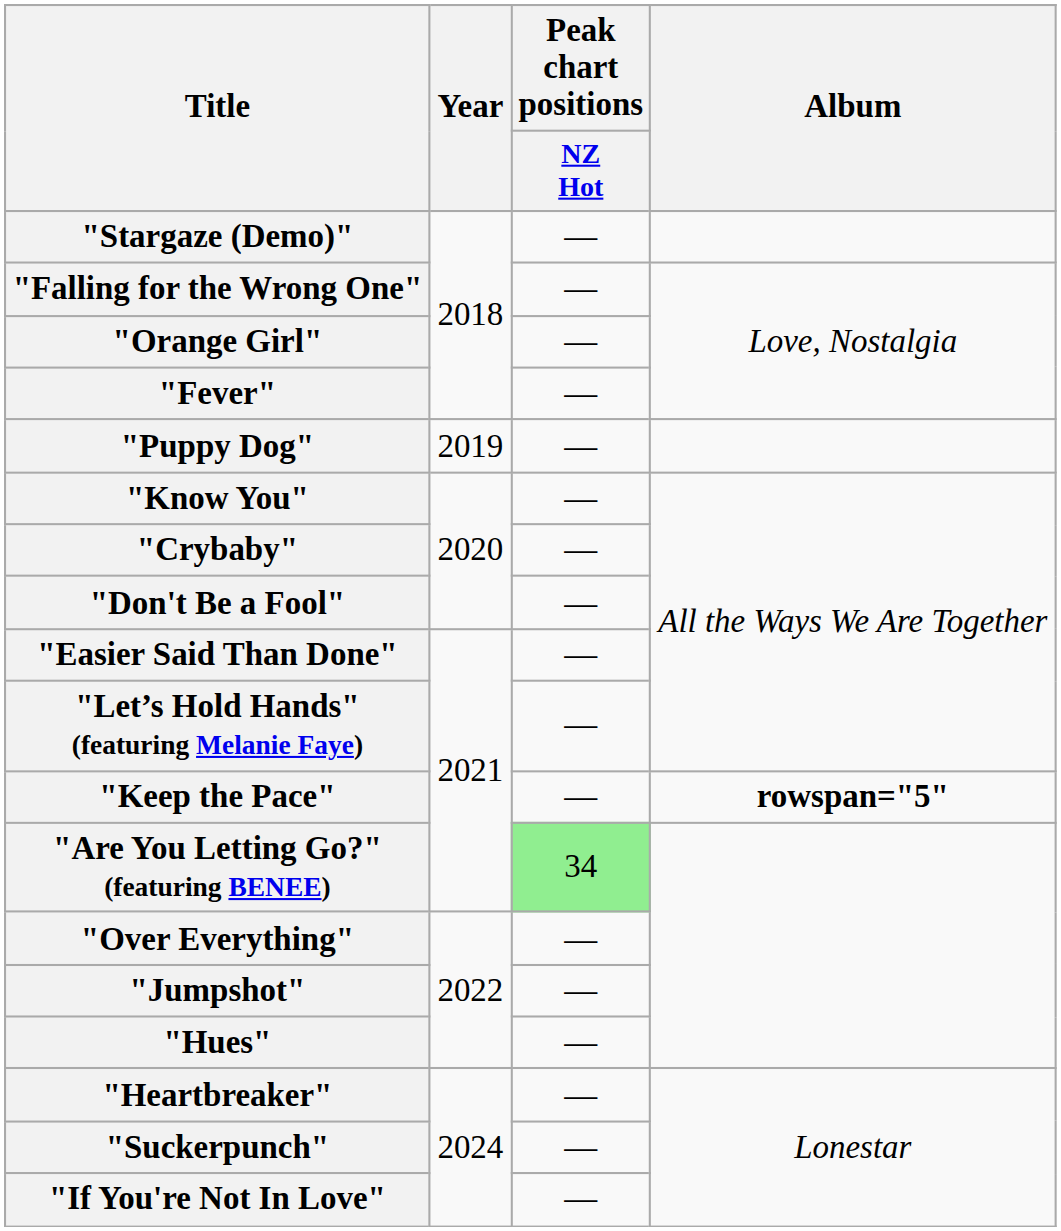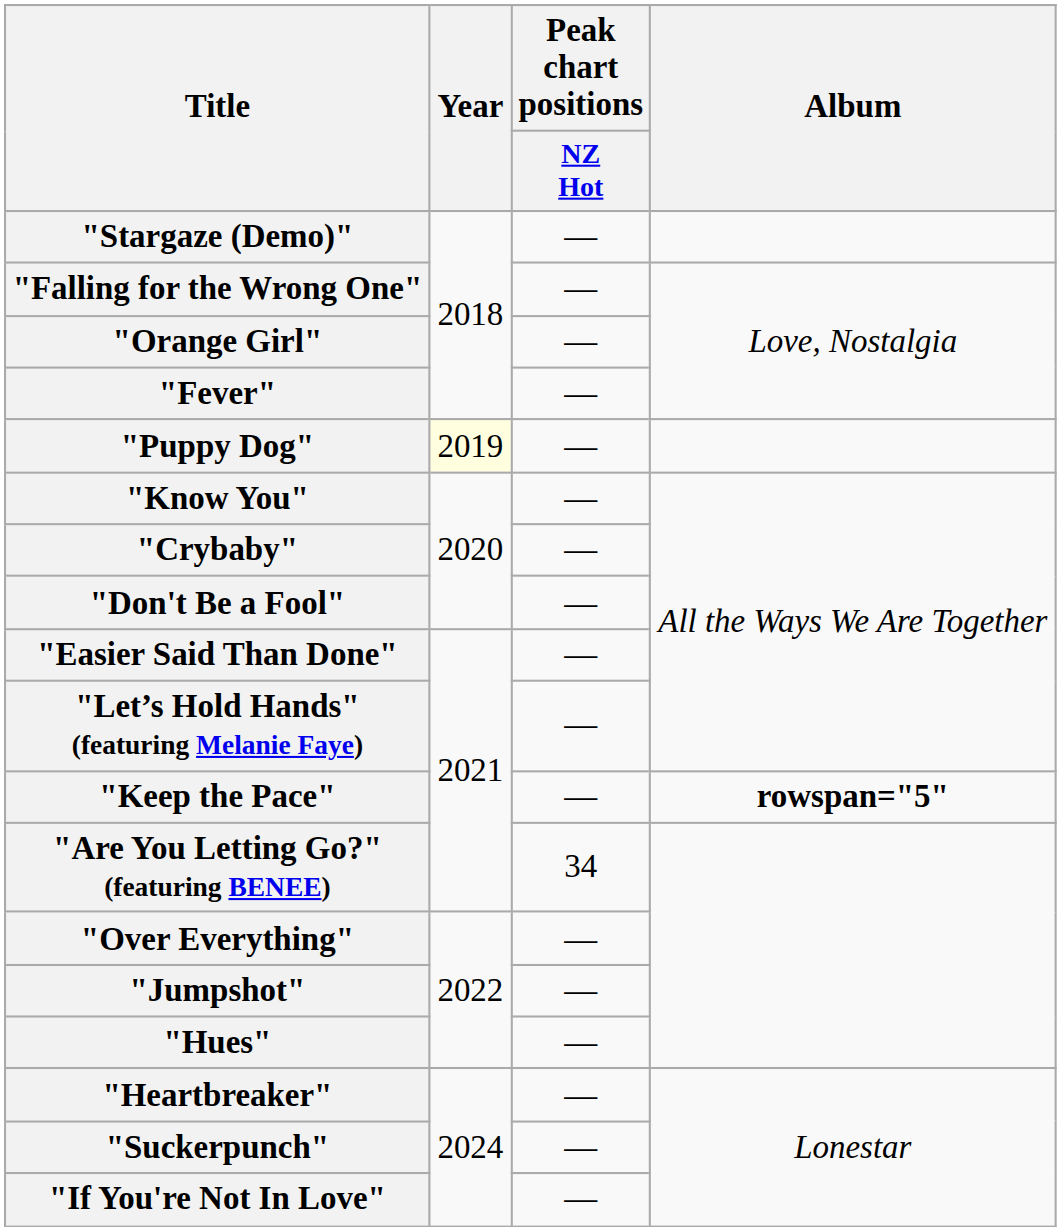"Puppy Dog" | Year: no background -> lightyellow background
"Are You Letting Go?" (featuring BENEE) | Peak chart positions / NZ Hot: lightgreen background -> no background
